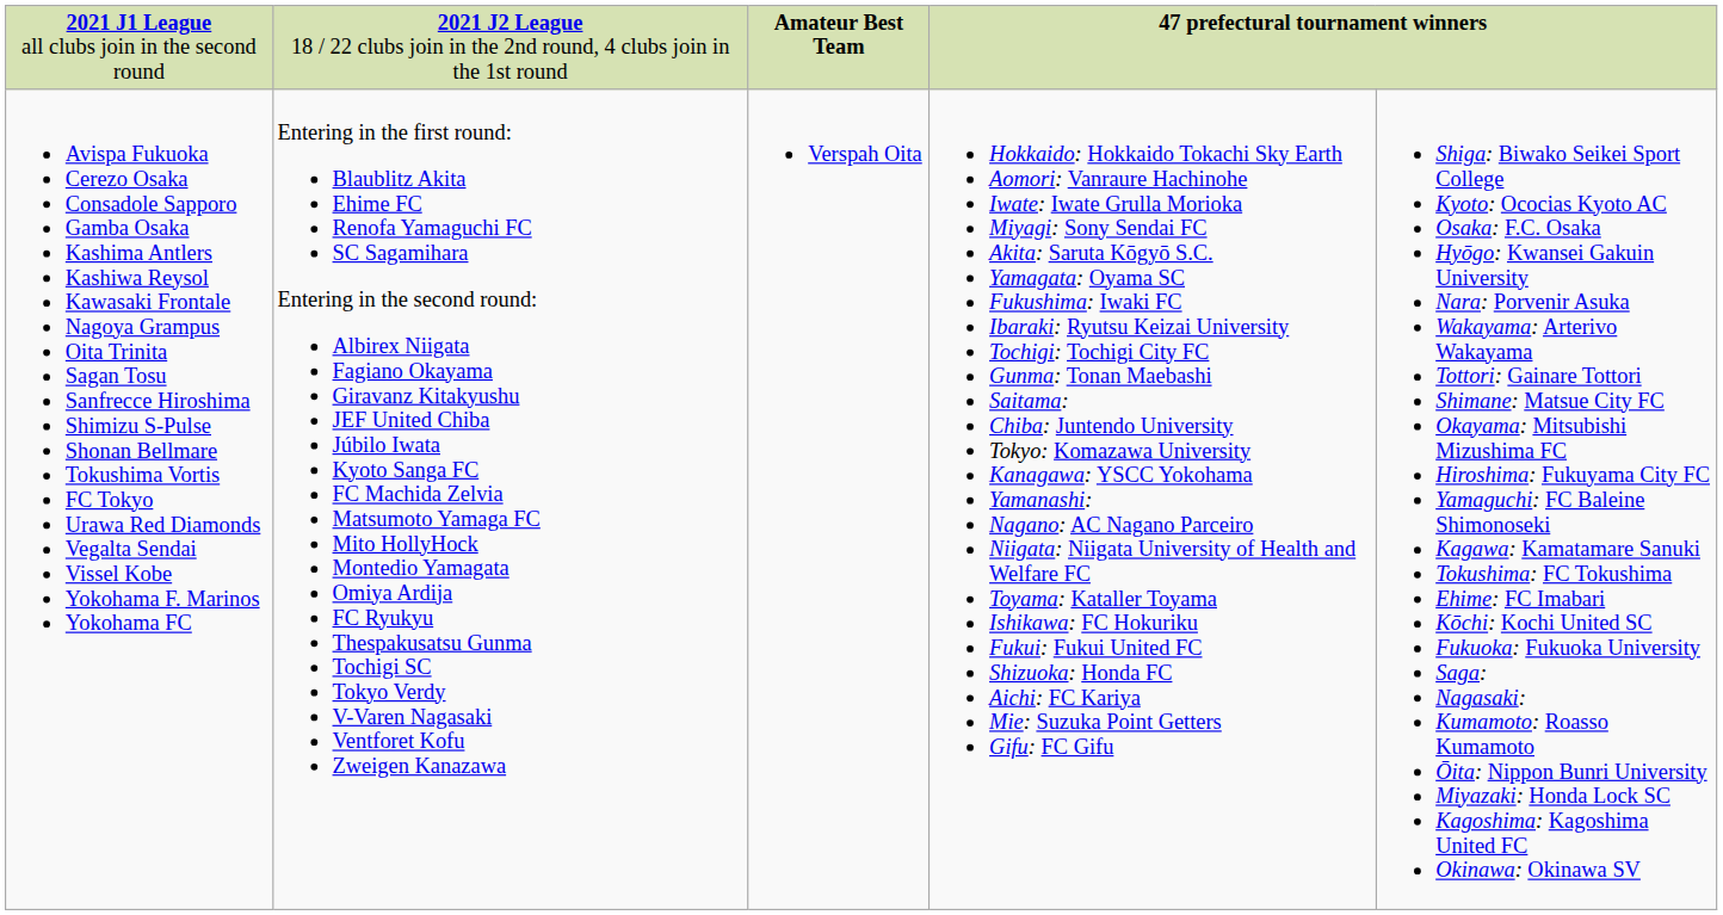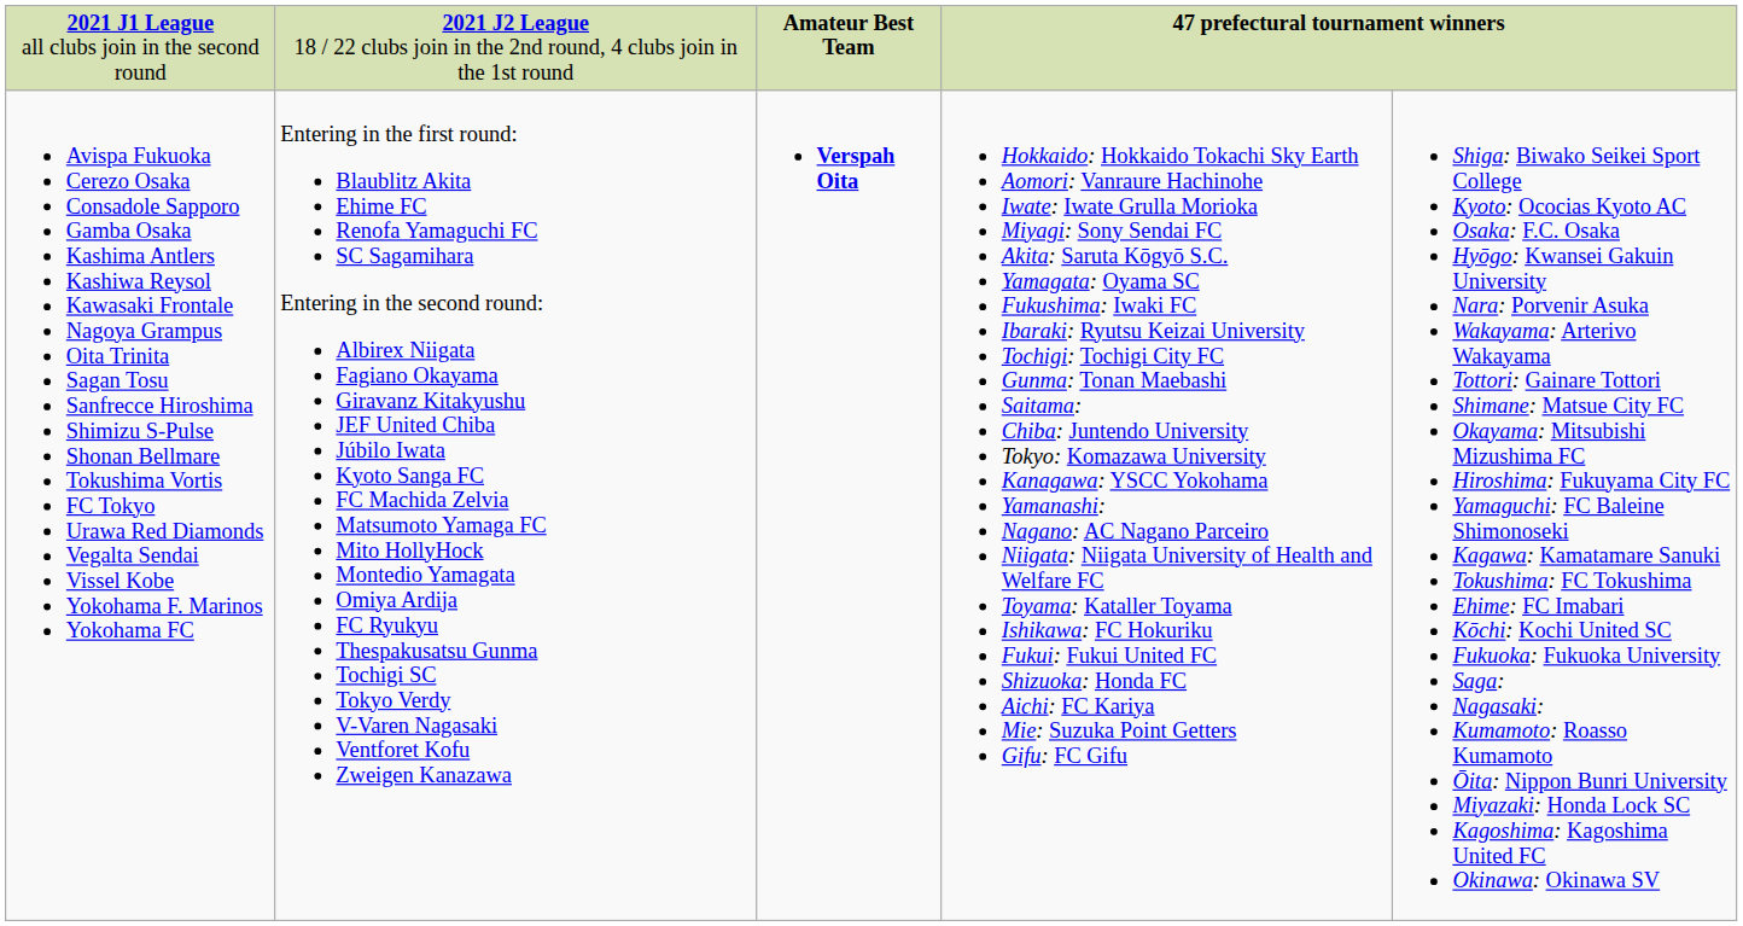row 2 | column 3: normal -> bold
